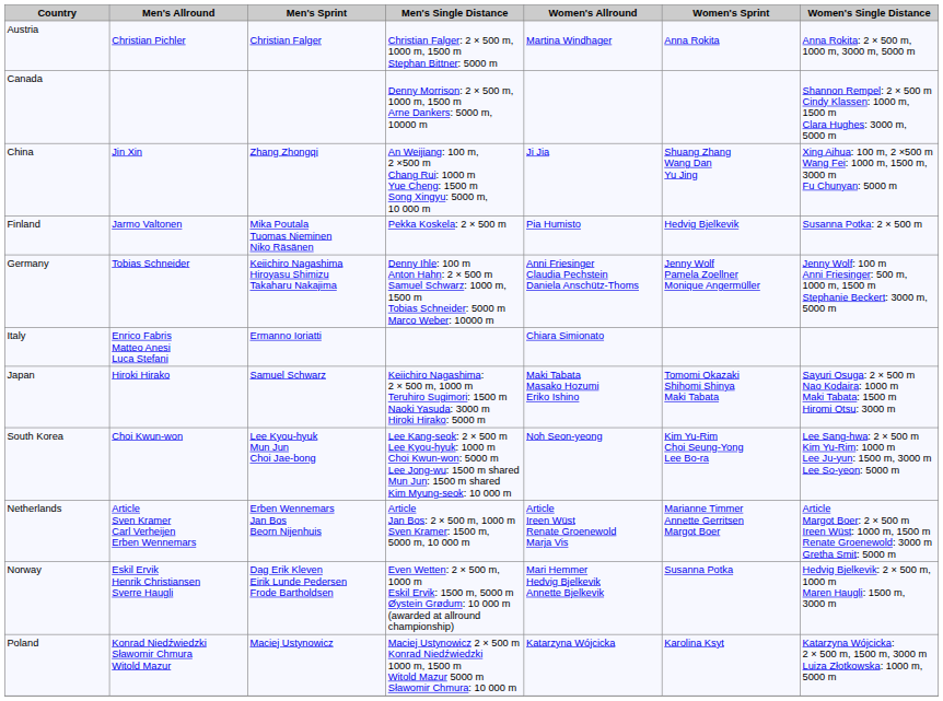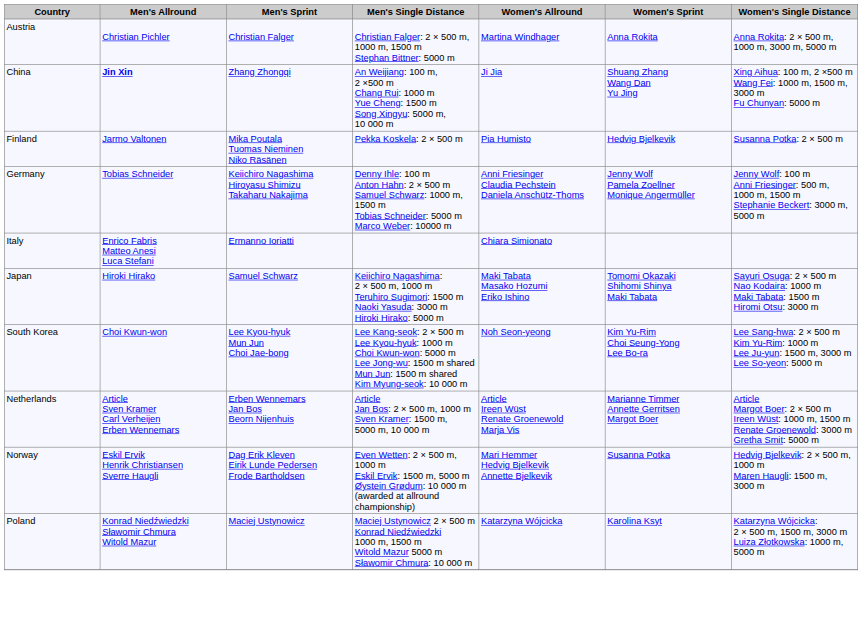- row: Canada | Denny Morrison: 2 × 500 m, 1000 m, 1500 m Arne Dankers: 5000 m, 10000 m | Shannon Rempel: 2 × 500 m Cindy Klassen: 1000 m, 1500 m Clara Hughes: 3000 m, 5000 m
China | Men's Allround: normal -> bold
